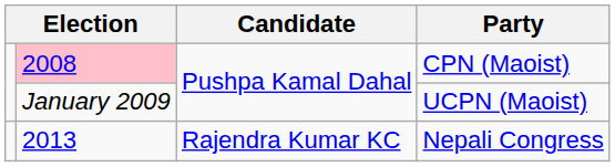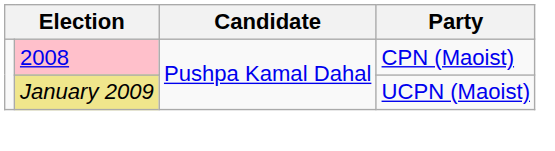UCPN (Maoist) | column 2: no background -> khaki background
- row: 2013 | Rajendra Kumar KC | Nepali Congress
